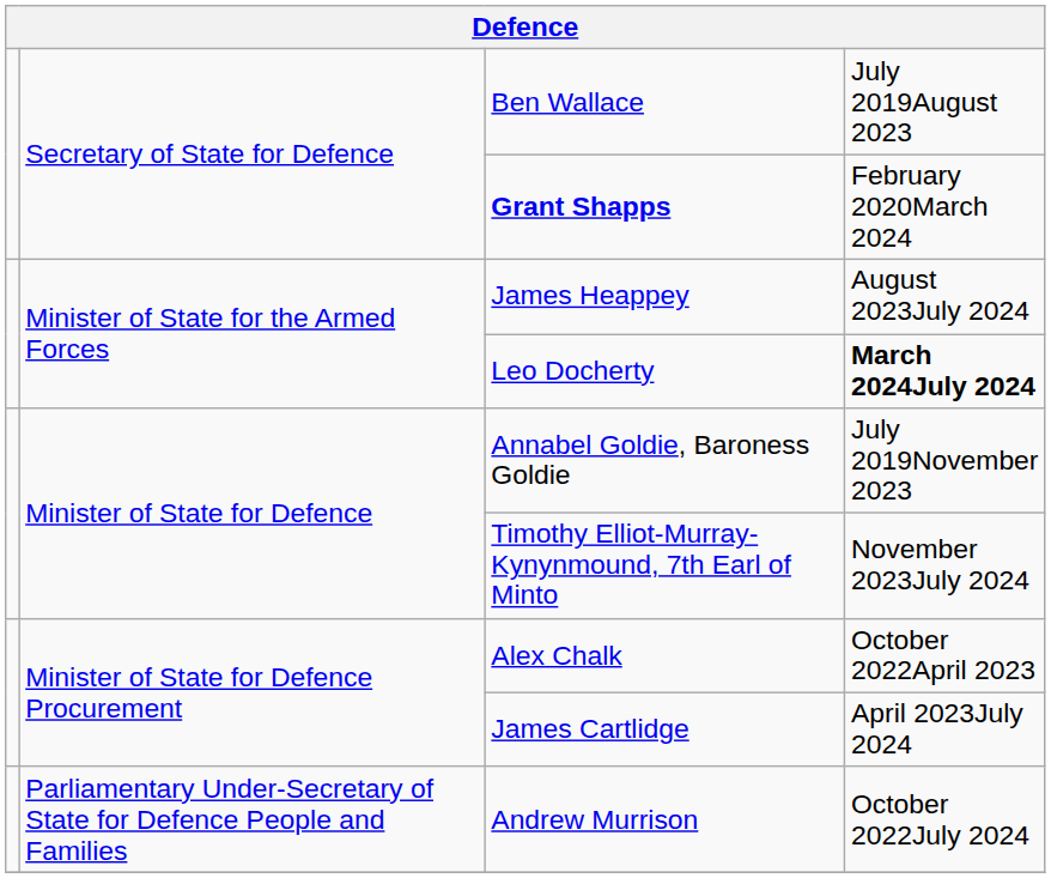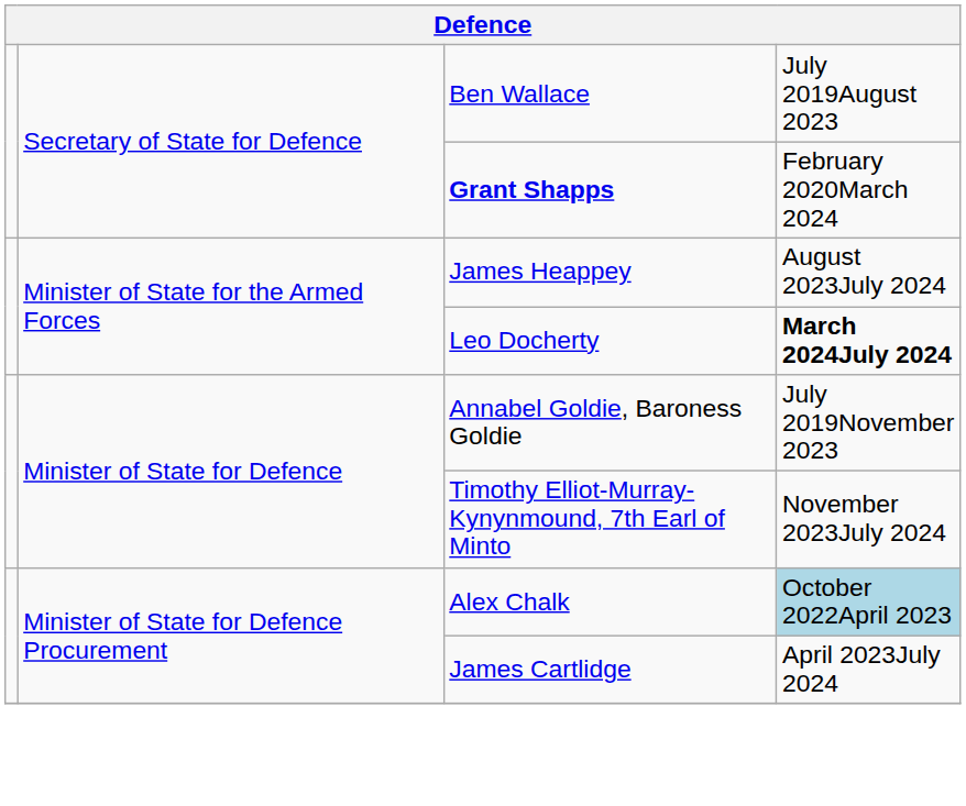Alex Chalk | column 4: no background -> lightblue background
- row: Parliamentary Under-Secretary of State for Defence People and Families | Andrew Murrison | October 2022July 2024
